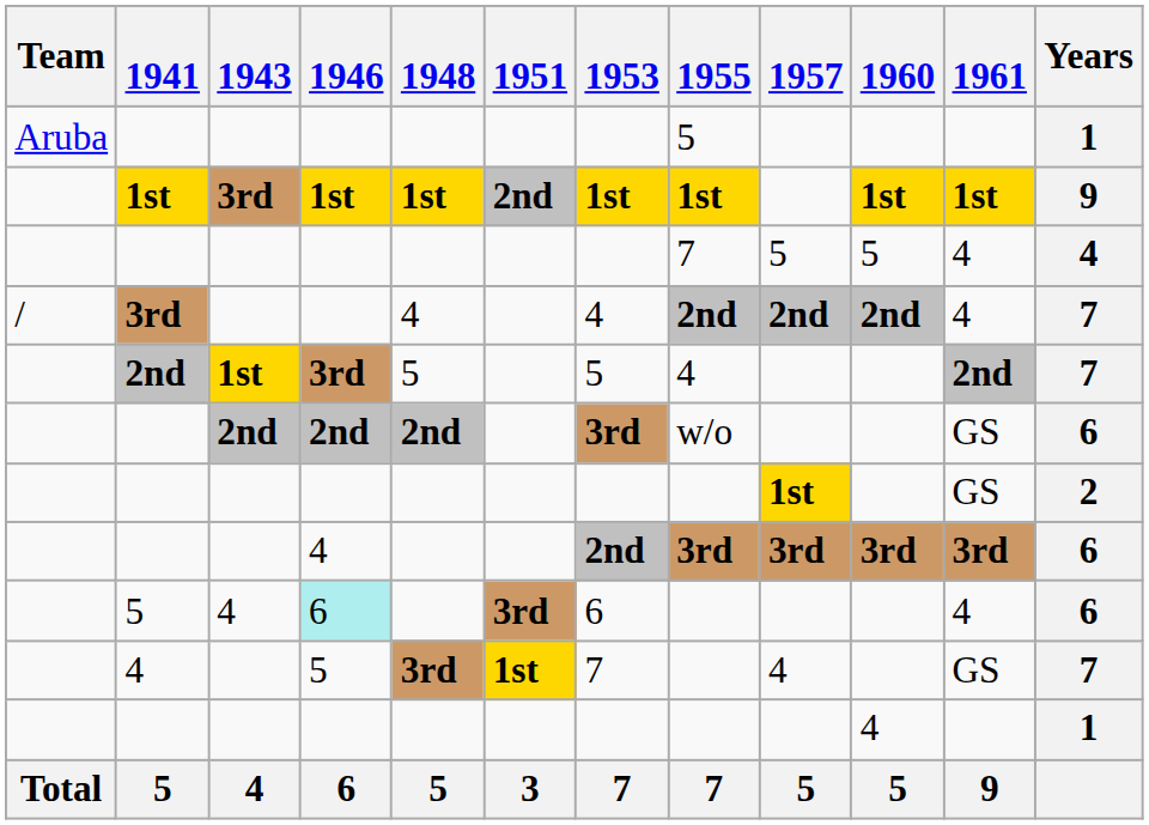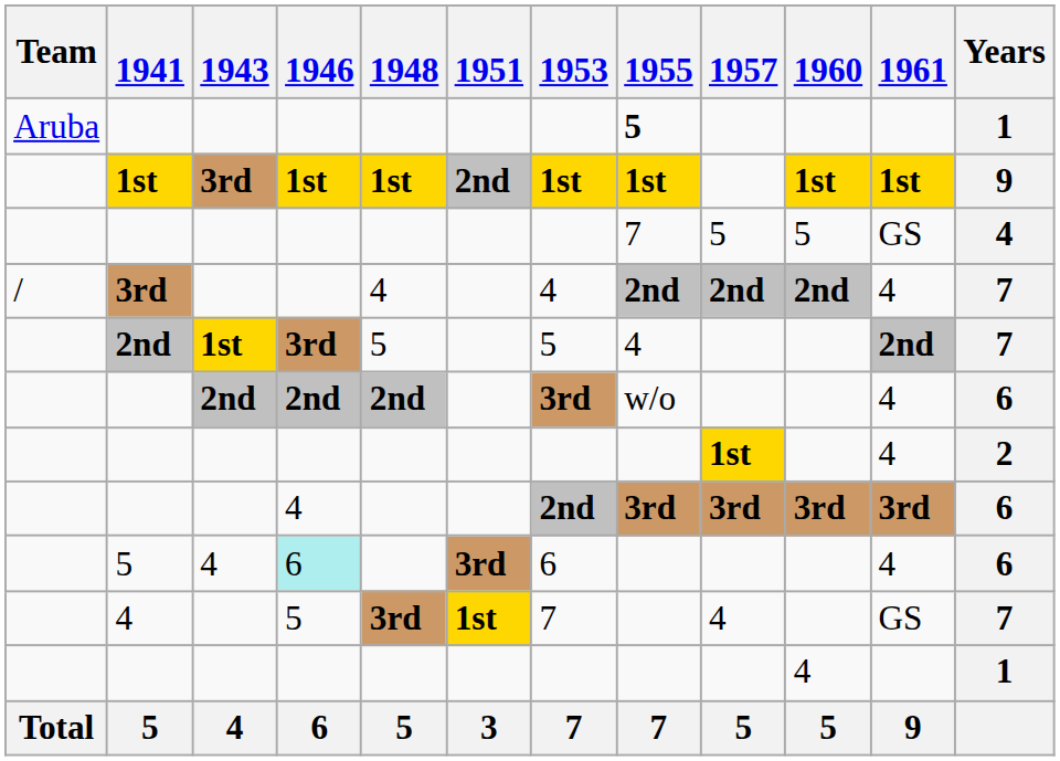row 2 | 1955: normal -> bold
row 4 | 1961: 4 -> GS
row 7 | 1961: GS -> 4
row 8 | 1961: GS -> 4
